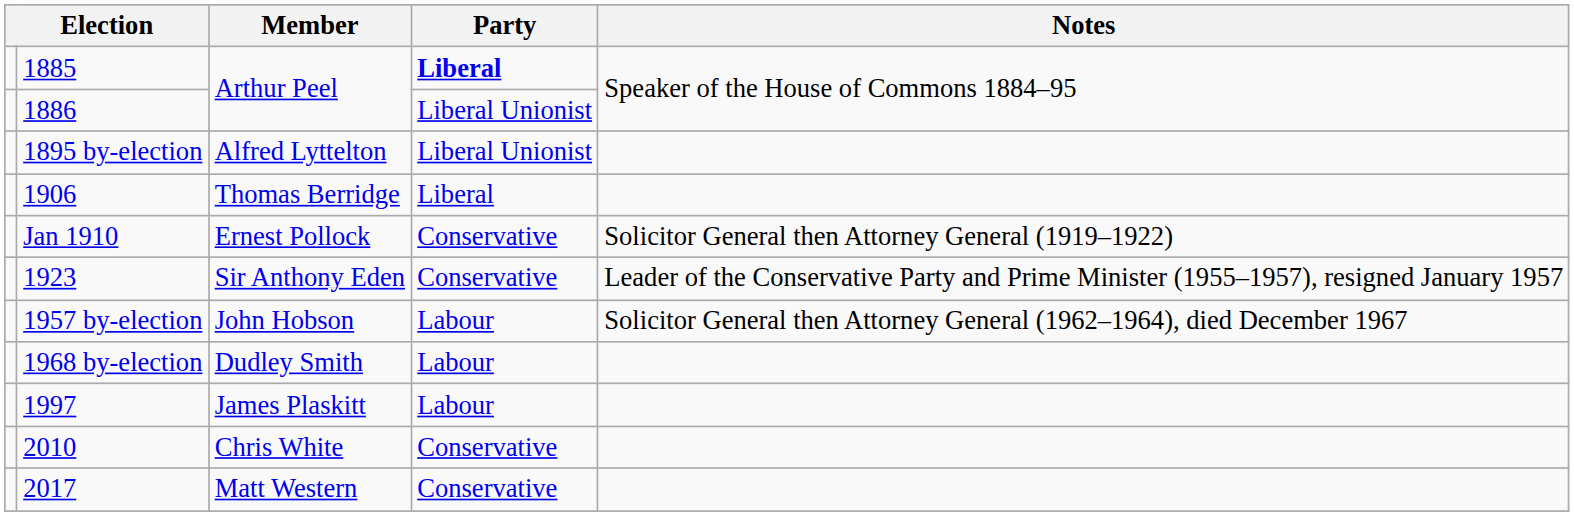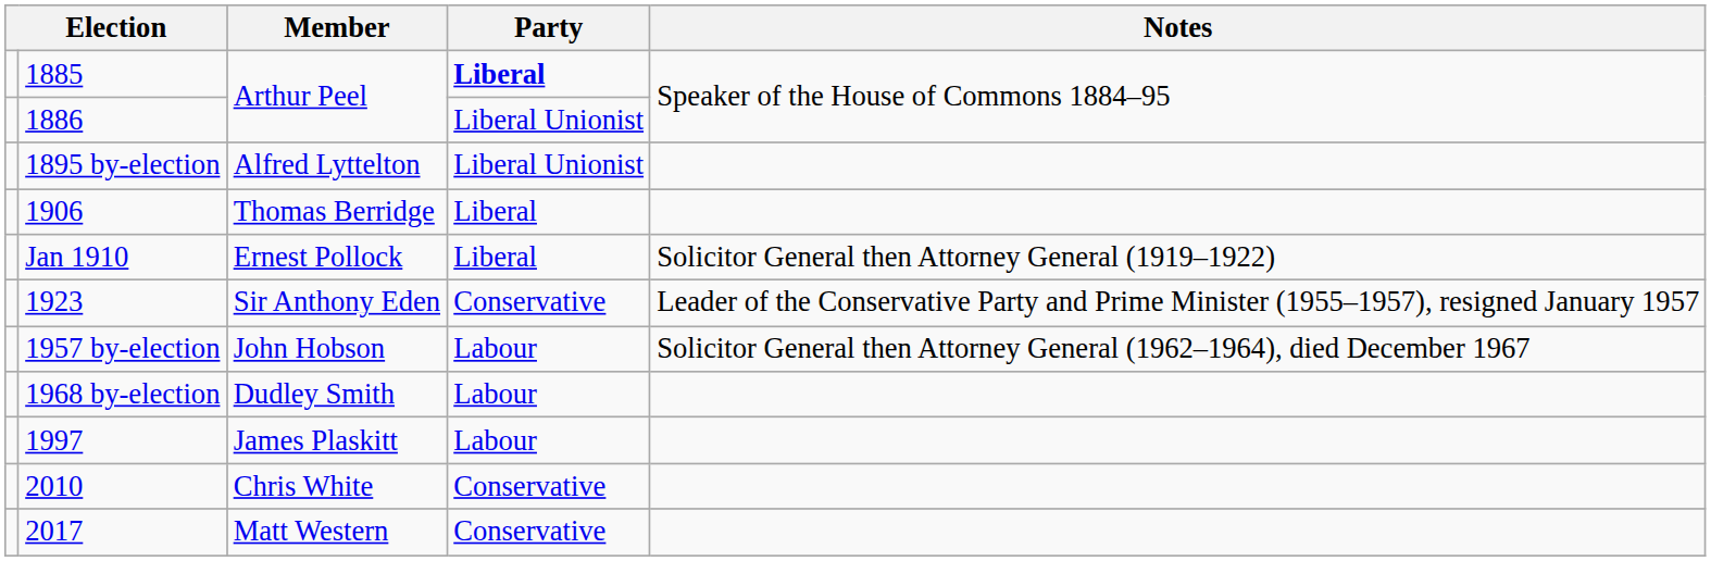Ernest Pollock | Party: Conservative -> Liberal
